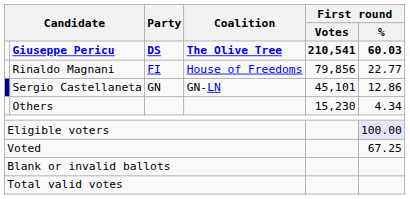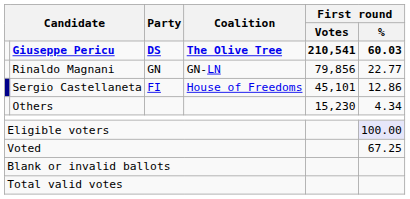Rinaldo Magnani | Party: FI -> GN
Rinaldo Magnani | Coalition: House of Freedoms -> GN-LN
Sergio Castellaneta | Party: GN -> FI
Sergio Castellaneta | Coalition: GN-LN -> House of Freedoms
